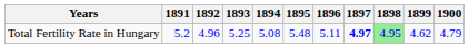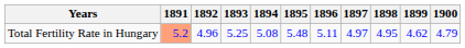row 2 | 1891: no background -> lightsalmon background
row 2 | 1897: bold -> normal
row 2 | 1898: lightgreen background -> no background
